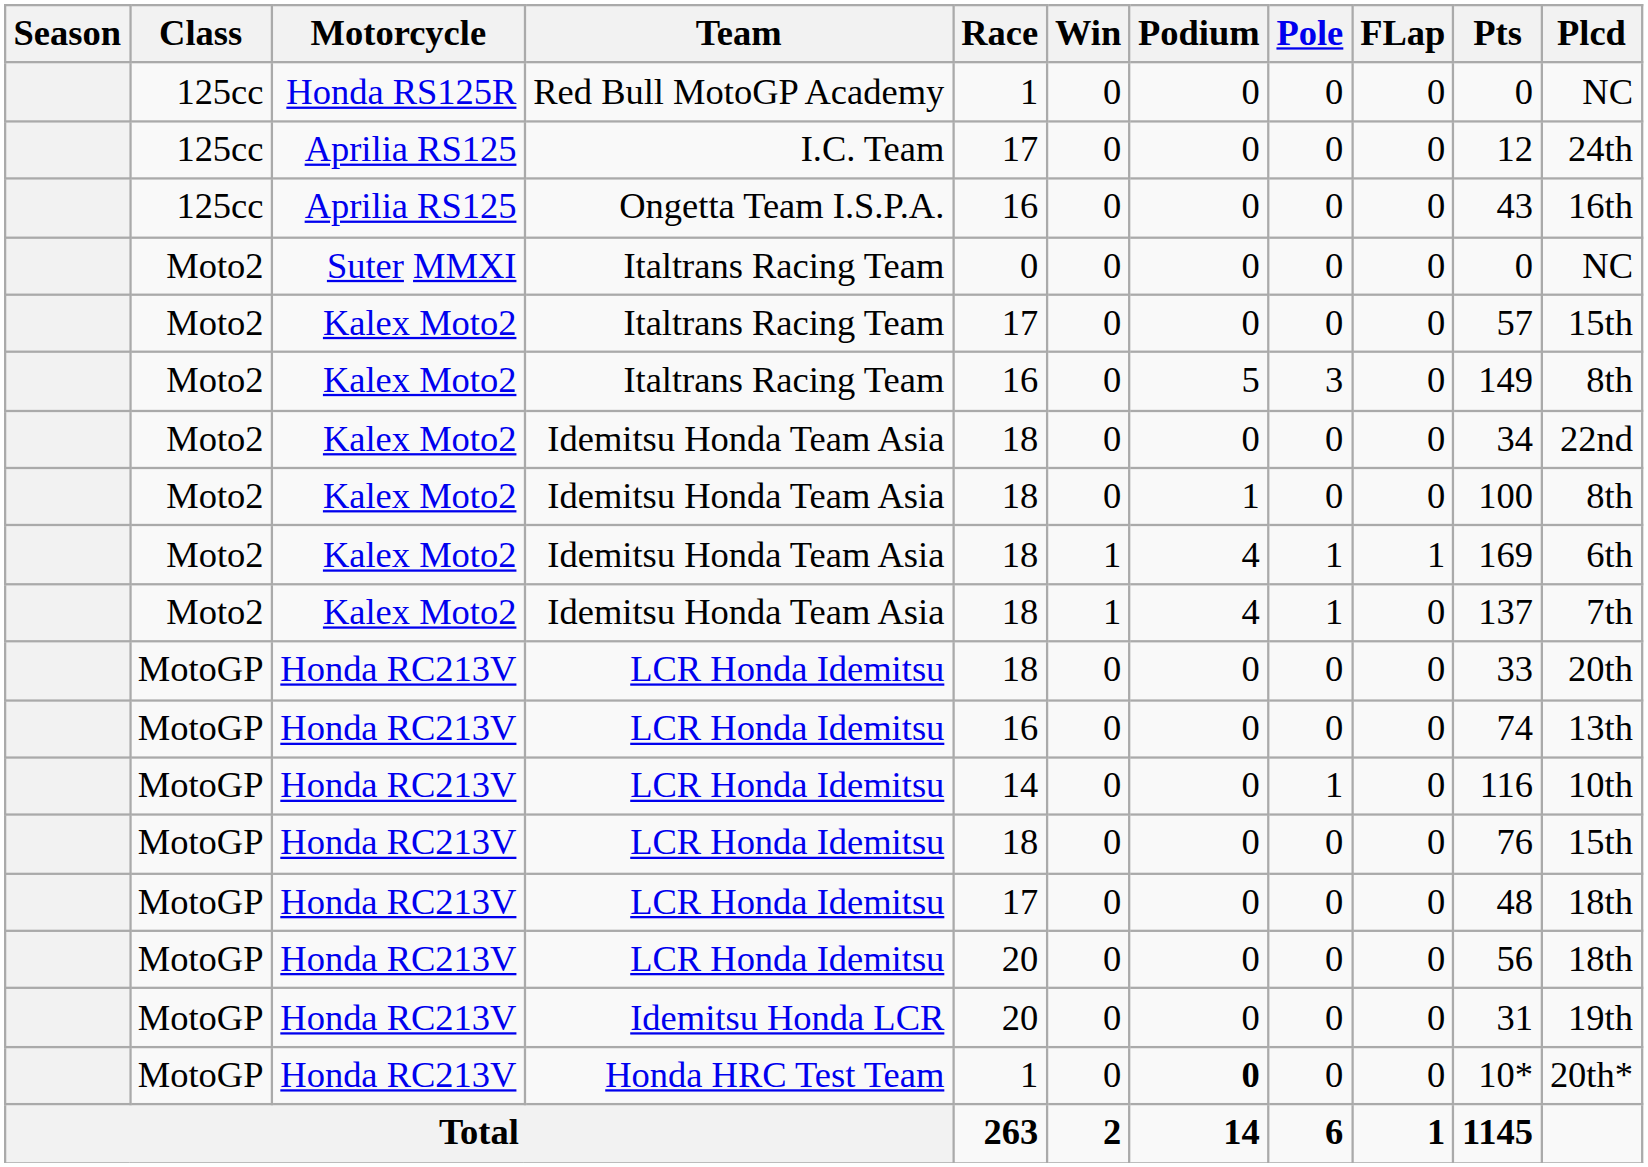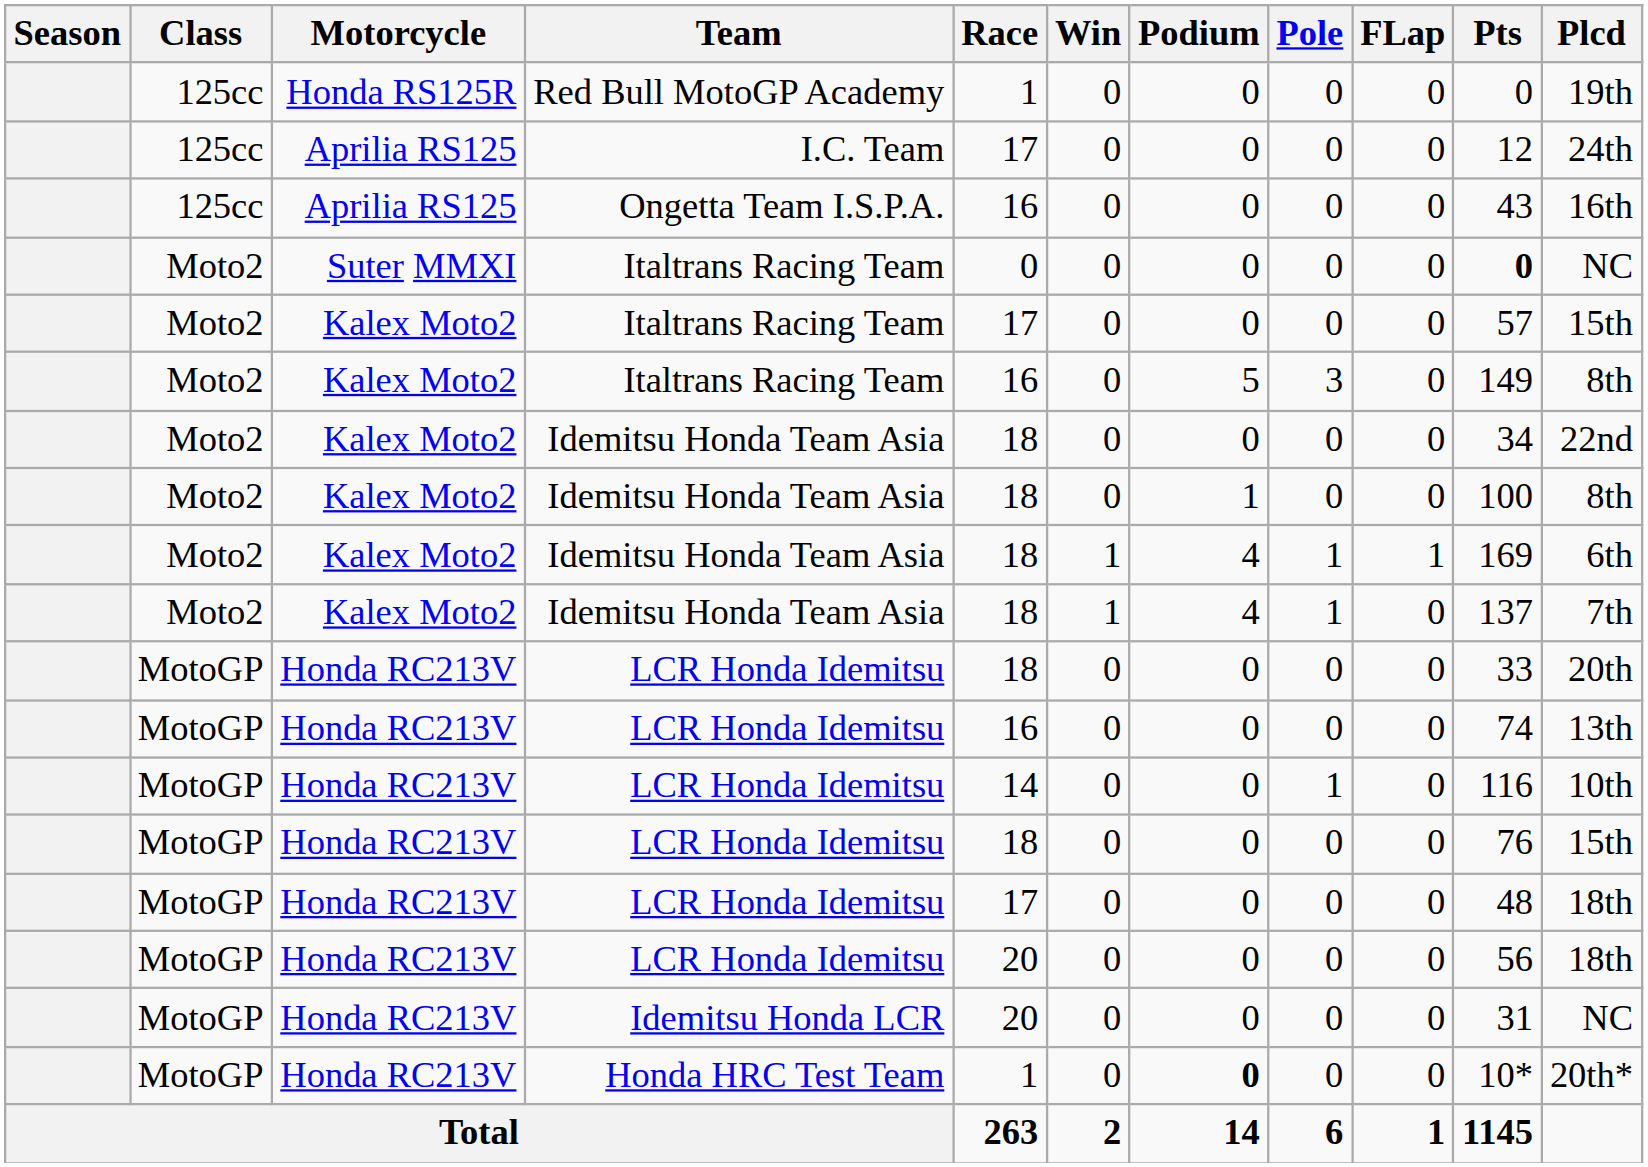Red Bull MotoGP Academy | Plcd: NC -> 19th
Suter MMXI / Italtrans Racing Team | Pts: normal -> bold
Idemitsu Honda LCR | Plcd: 19th -> NC
